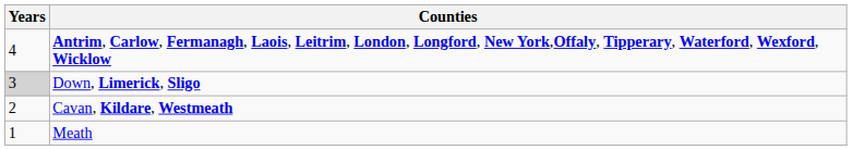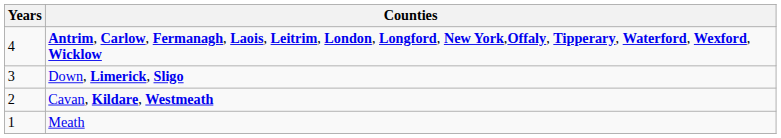Down, Limerick, Sligo | Years: lightgrey background -> no background
